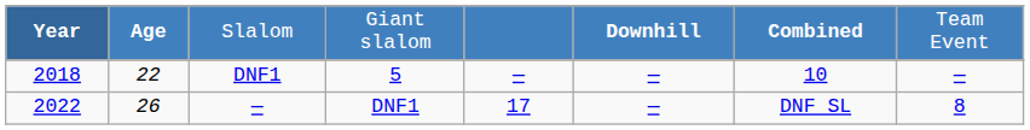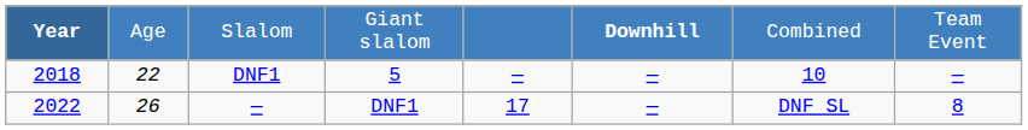Slalom | column 2: bold -> normal
Slalom | column 7: bold -> normal
